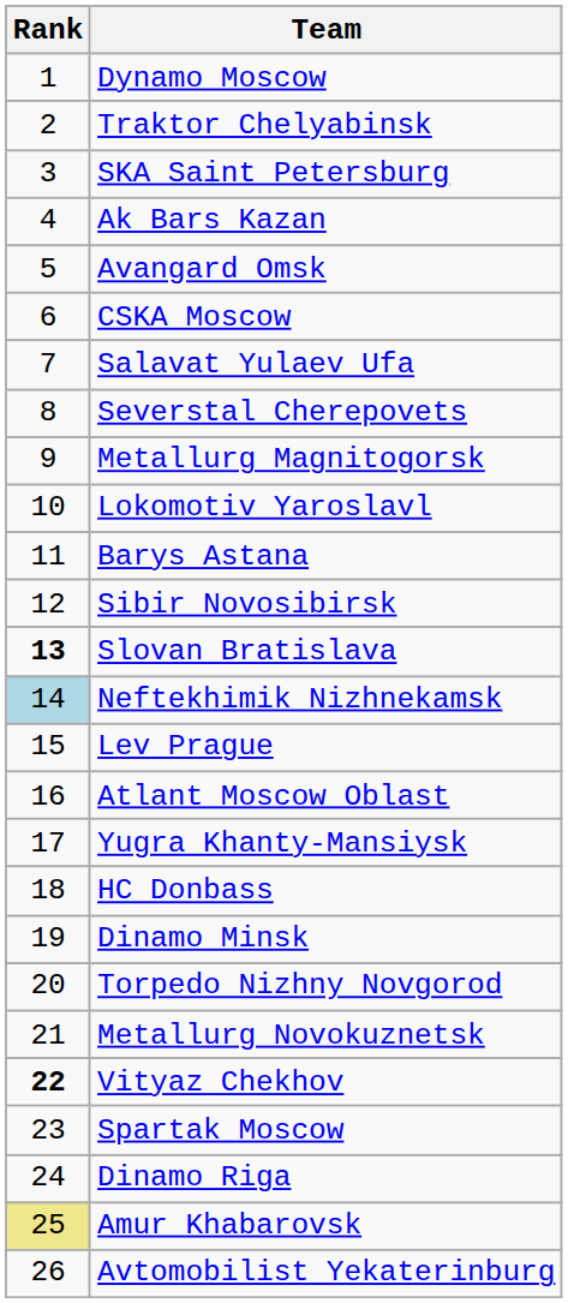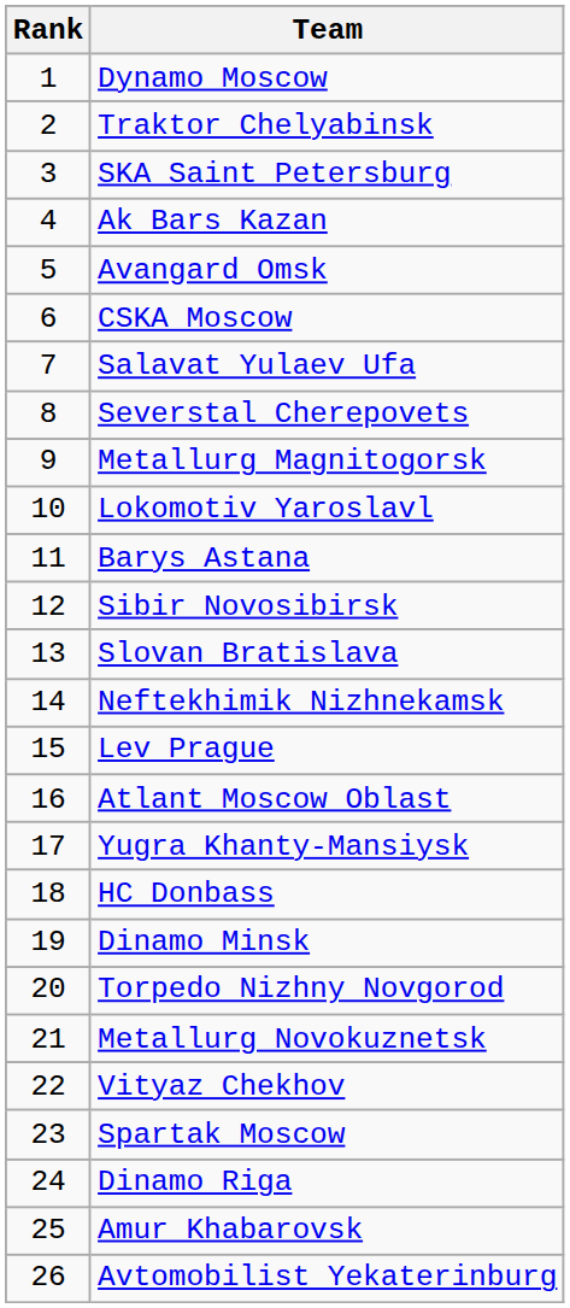Slovan Bratislava | Rank: bold -> normal
Neftekhimik Nizhnekamsk | Rank: lightblue background -> no background
Vityaz Chekhov | Rank: bold -> normal
Amur Khabarovsk | Rank: khaki background -> no background
